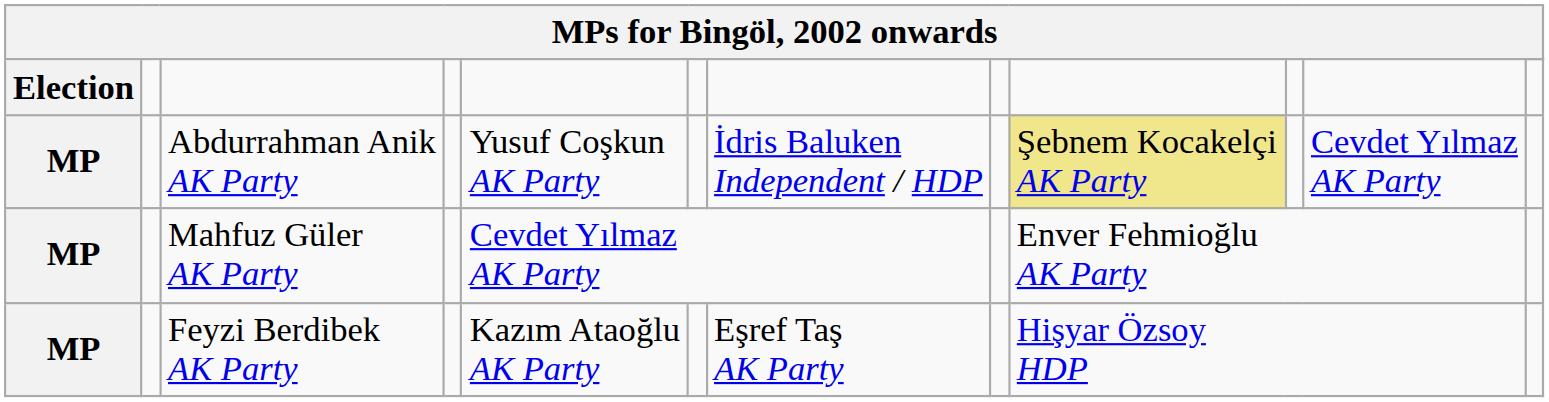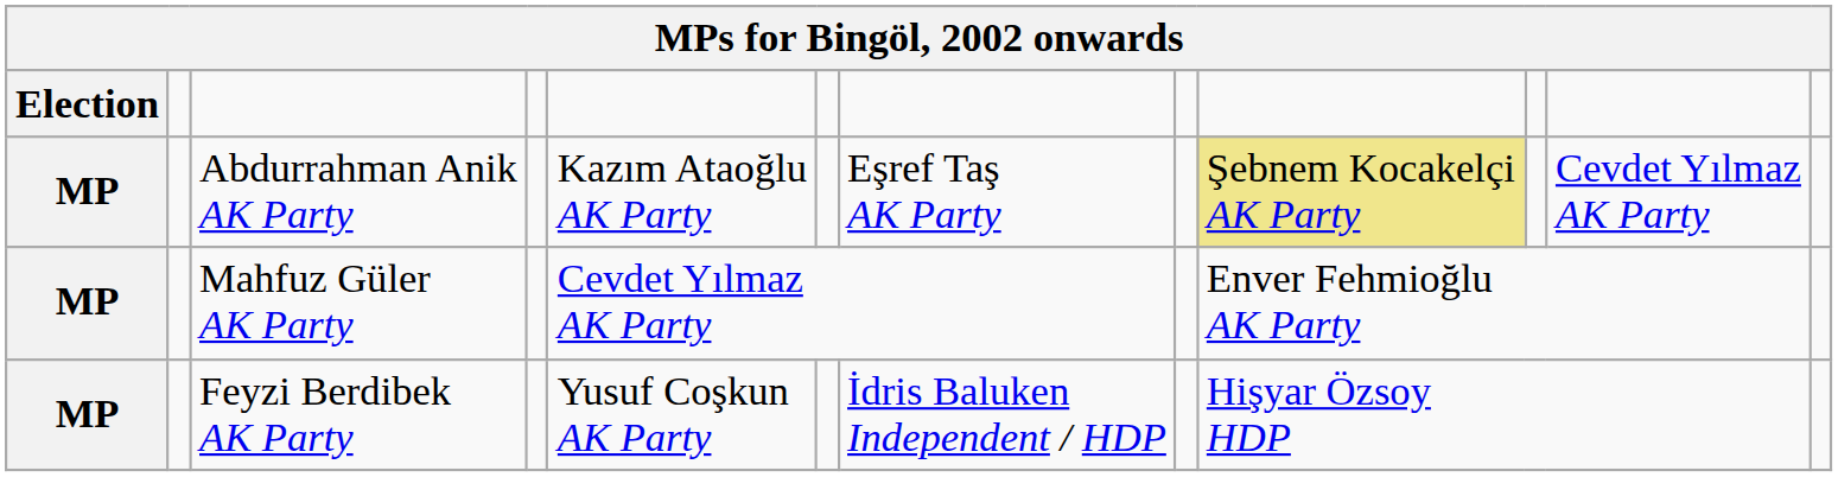Abdurrahman Anik AK Party | column 5: Yusuf Coşkun AK Party -> Kazım Ataoğlu AK Party
Abdurrahman Anik AK Party | column 7: İdris Baluken Independent / HDP -> Eşref Taş AK Party
Feyzi Berdibek AK Party | column 5: Kazım Ataoğlu AK Party -> Yusuf Coşkun AK Party
Feyzi Berdibek AK Party | column 7: Eşref Taş AK Party -> İdris Baluken Independent / HDP
